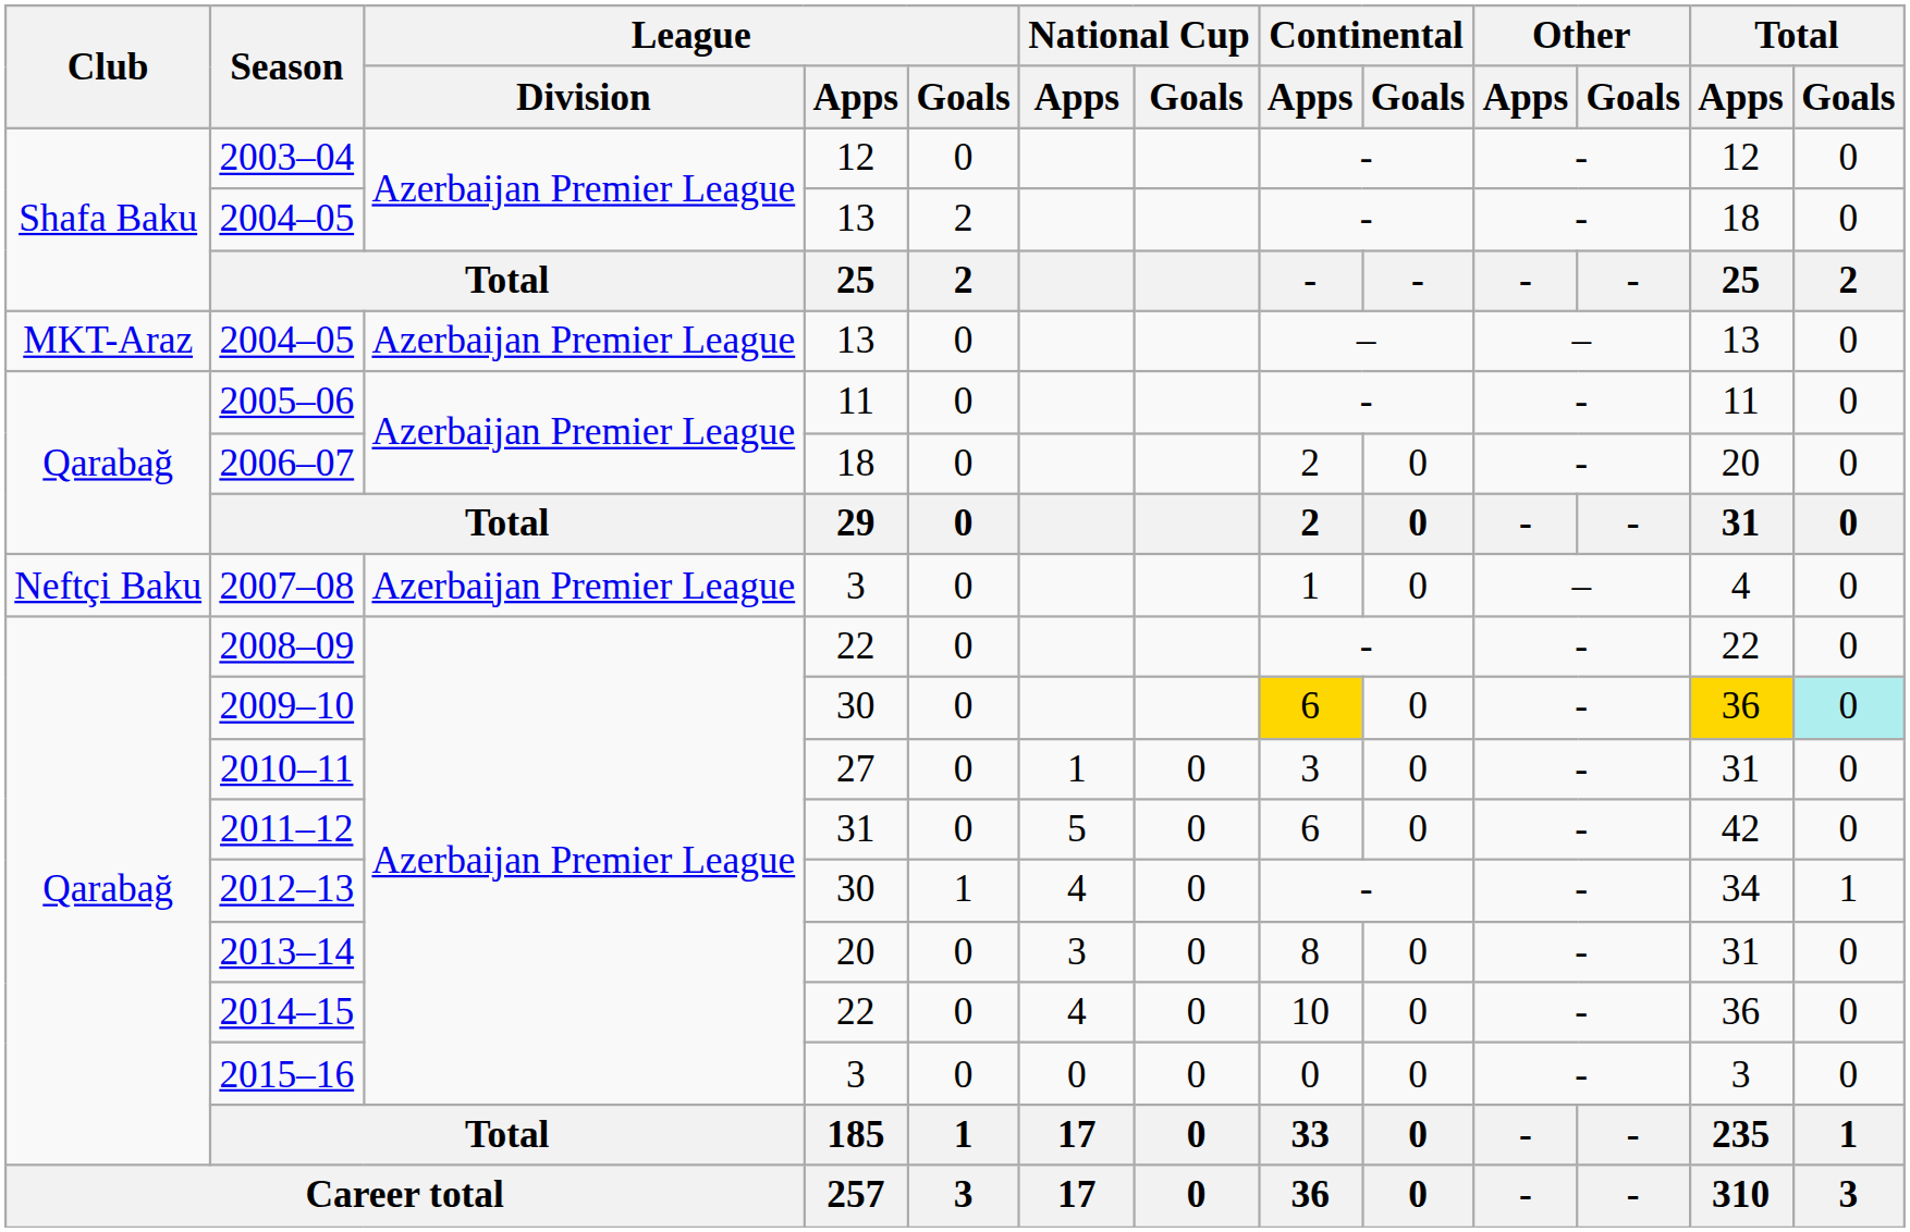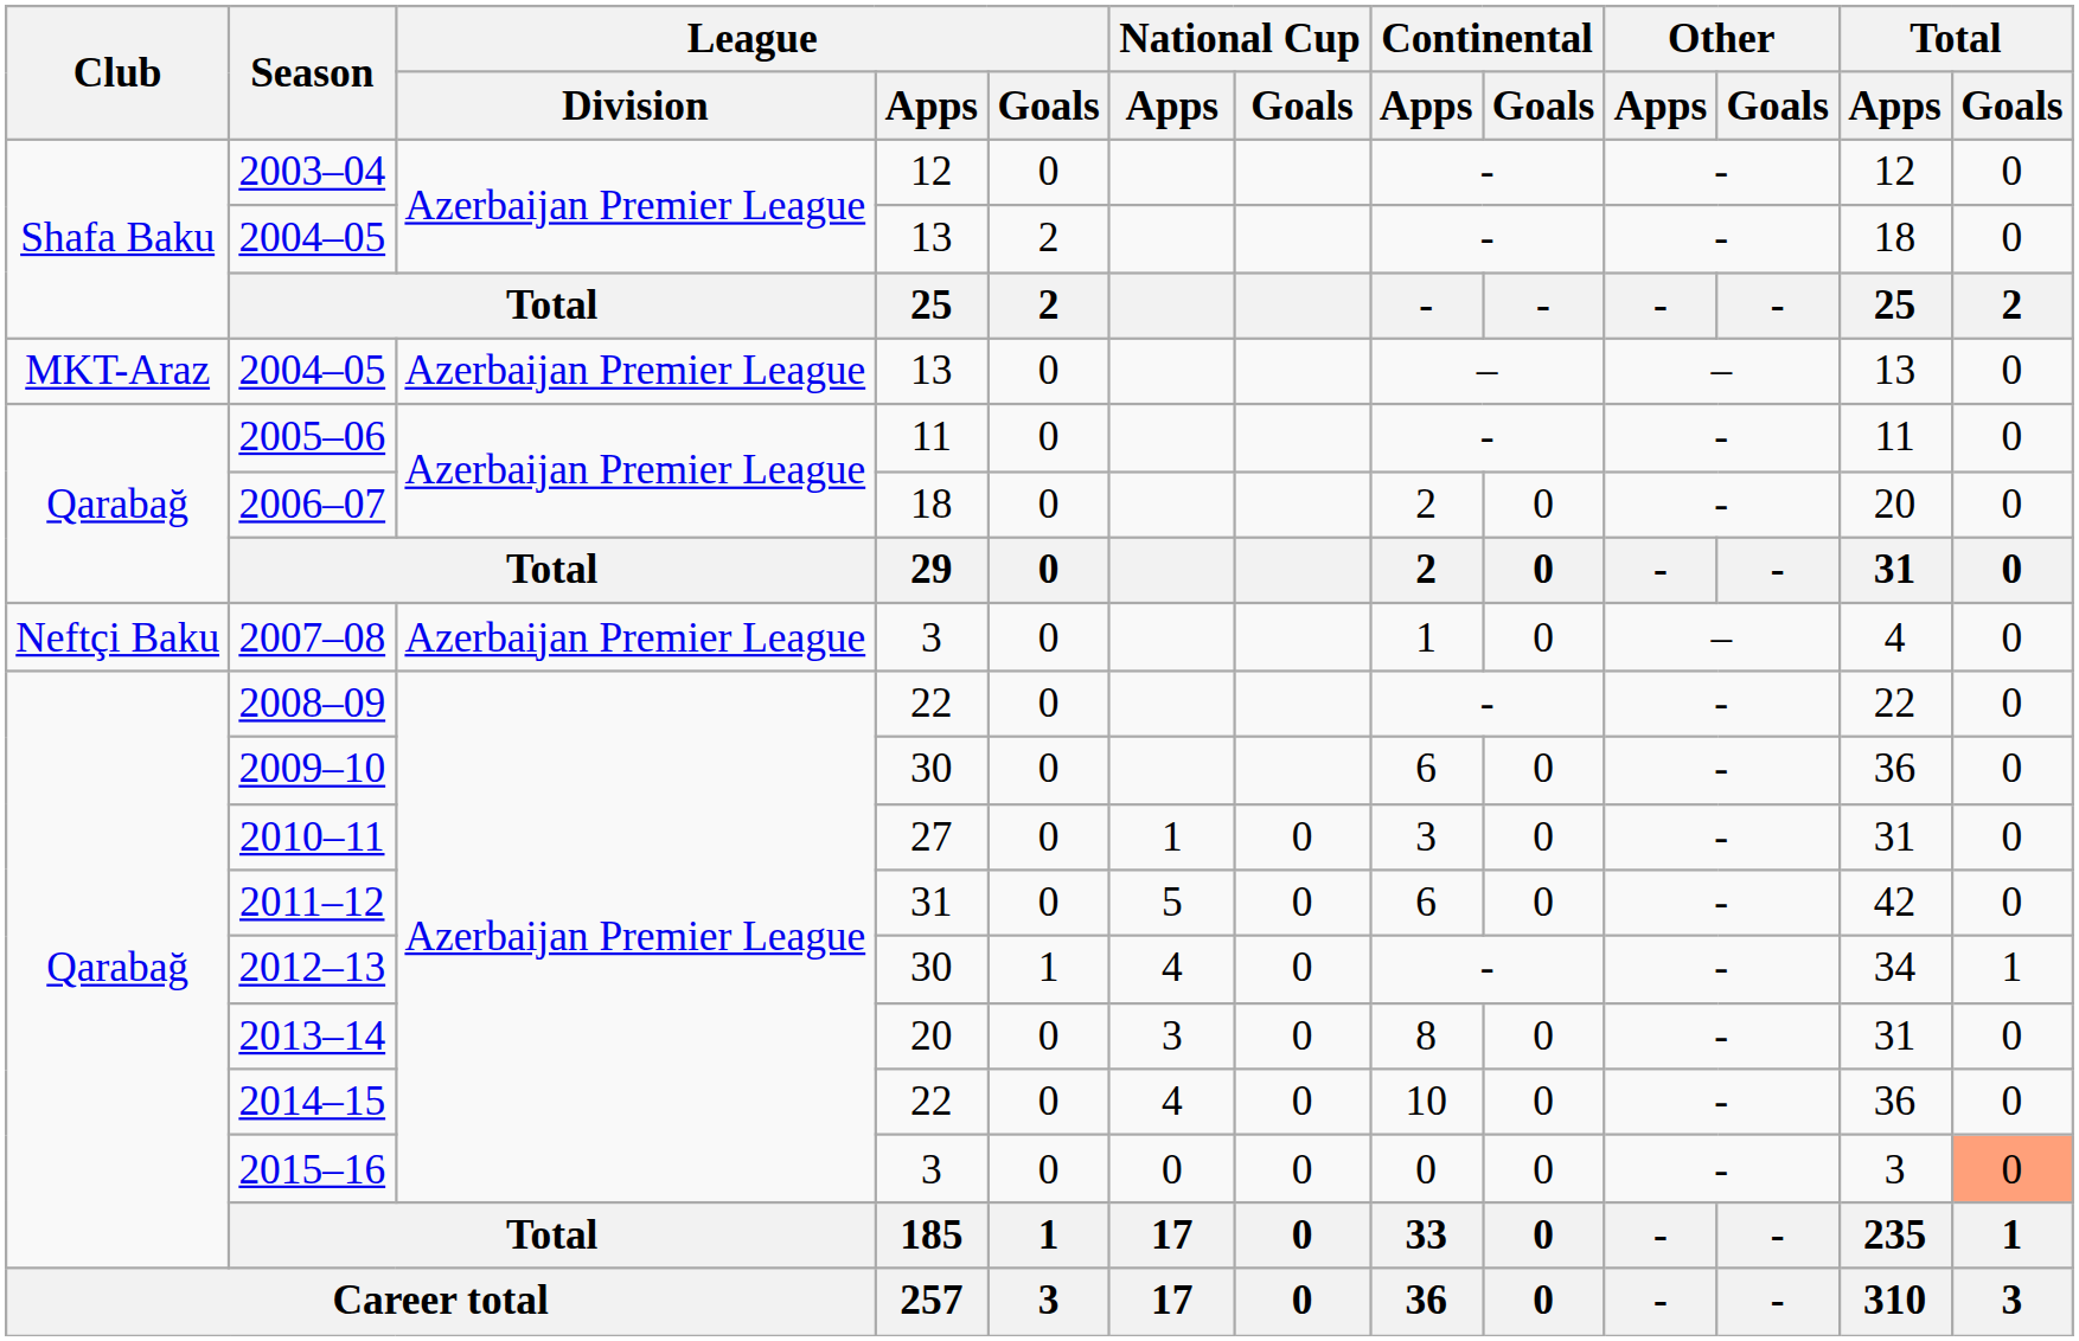2009–10 | Continental / Apps: gold background -> no background
2009–10 | Total / Apps: gold background -> no background
2009–10 | Total / Goals: paleturquoise background -> no background
2015–16 | Total / Goals: no background -> lightsalmon background
